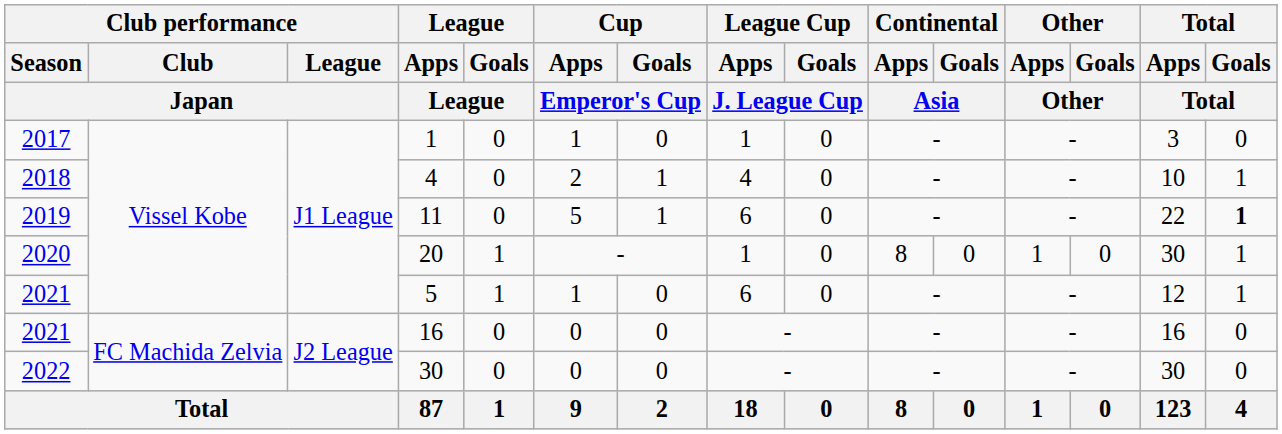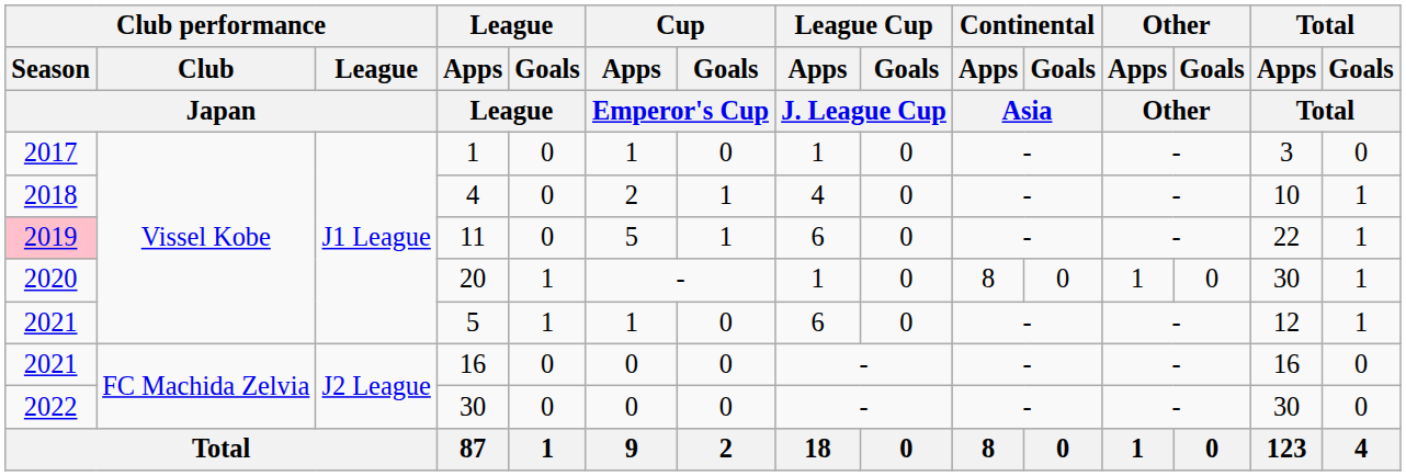11 | Club performance / Season / Japan: no background -> pink background
11 | Total / Goals / Total: bold -> normal
